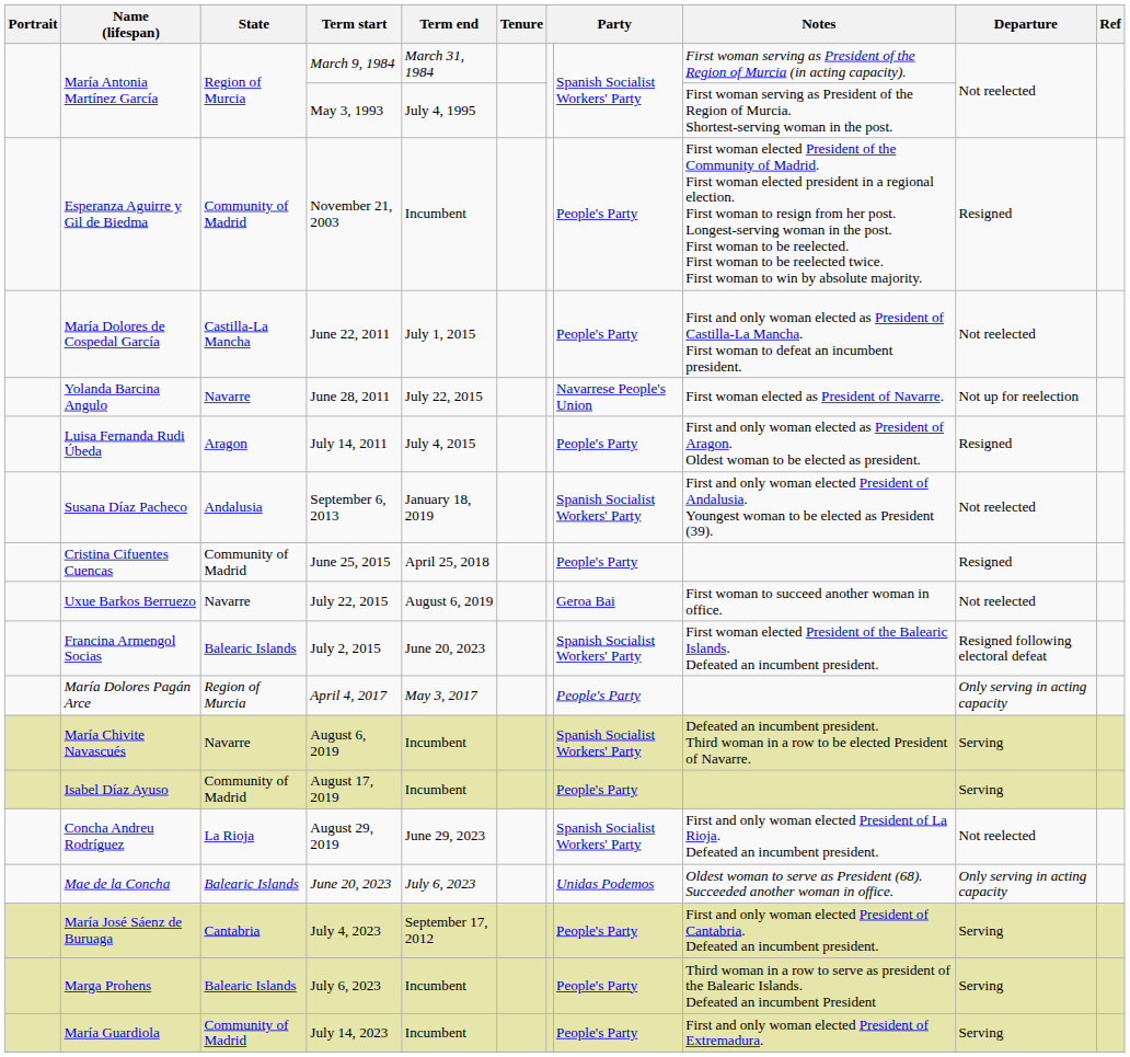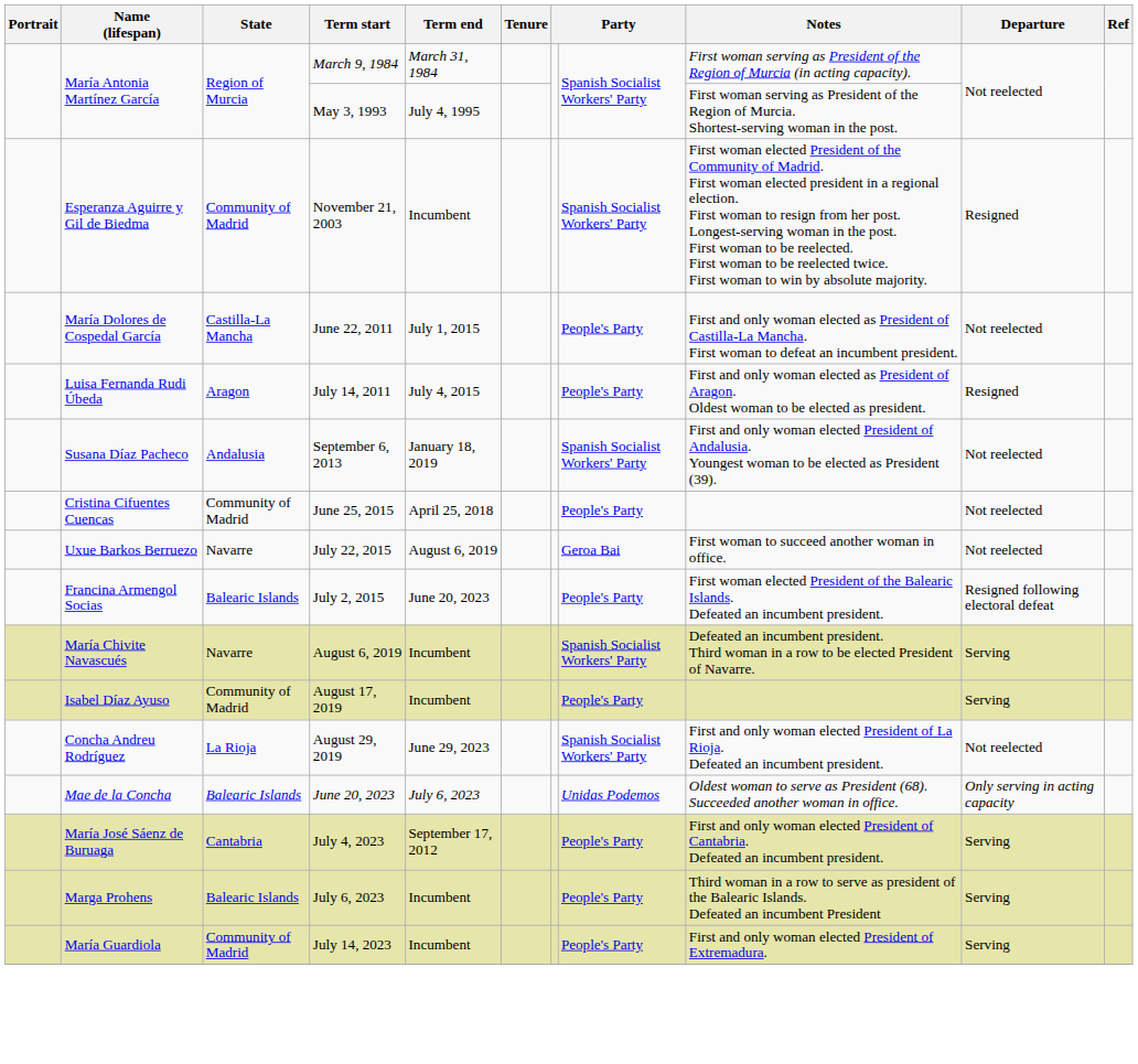November 21, 2003 | column 8: People's Party -> Spanish Socialist Workers' Party
- row: Yolanda Barcina Angulo | Navarre | June 28, 2011 | July 22, 2015 | Navarrese People's Union | First woman elected as President of Navarre. | Not up for reelection
June 25, 2015 | Departure: Resigned -> Not reelected
July 2, 2015 | column 8: Spanish Socialist Workers' Party -> People's Party
- row: María Dolores Pagán Arce | Region of Murcia | April 4, 2017 | May 3, 2017 | People's Party | Only serving in acting capacity
